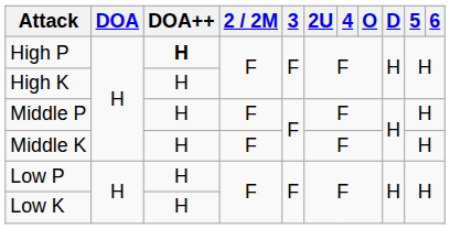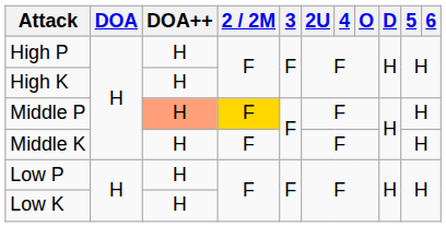High P | DOA++: bold -> normal
Middle P | DOA++: no background -> lightsalmon background
Middle P | 2 / 2M: no background -> gold background
